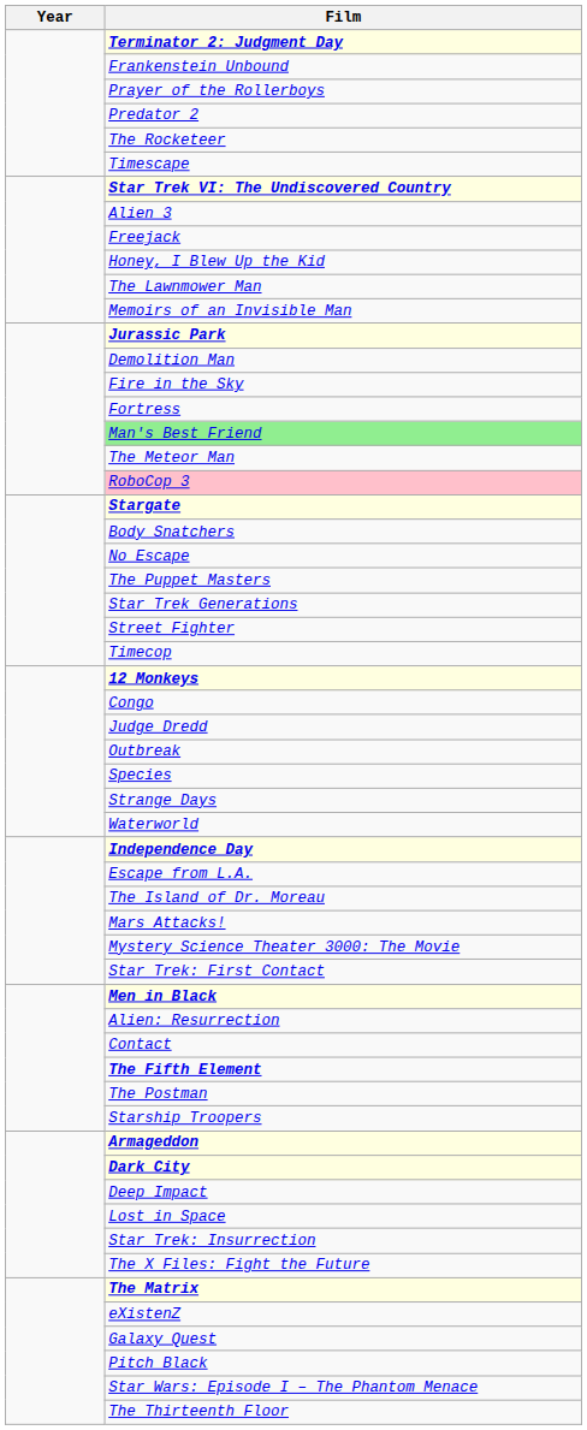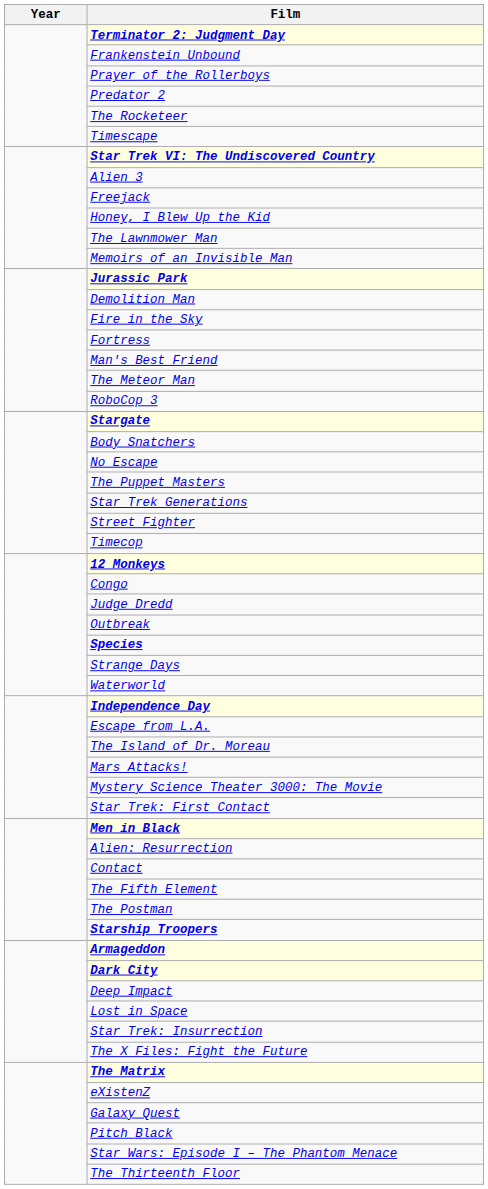Man's Best Friend | Film: lightgreen background -> no background
RoboCop 3 | Film: pink background -> no background
Species | Film: normal -> bold
The Fifth Element | Film: bold -> normal
Starship Troopers | Film: normal -> bold
